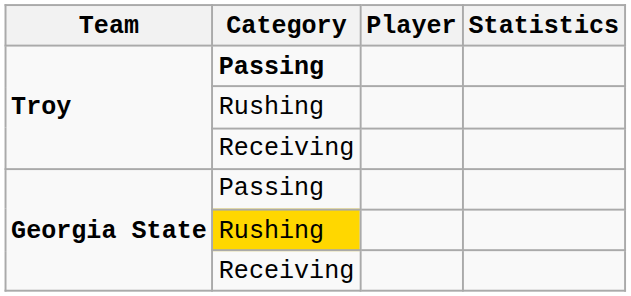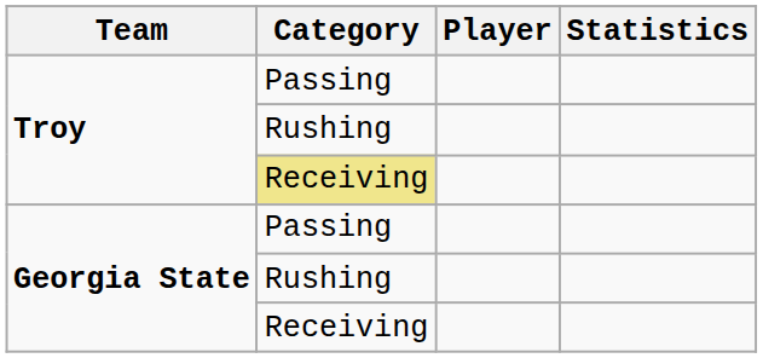Troy / Passing | Category: bold -> normal
Troy / Receiving | Category: no background -> khaki background
Georgia State / Rushing | Category: gold background -> no background
